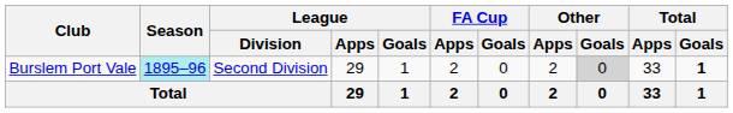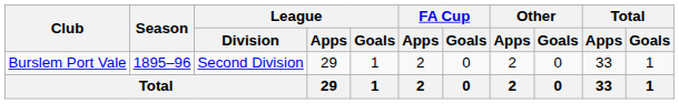Burslem Port Vale | Season: paleturquoise background -> no background
Burslem Port Vale | Other / Goals: lightgrey background -> no background
Burslem Port Vale | Total / Goals: bold -> normal
